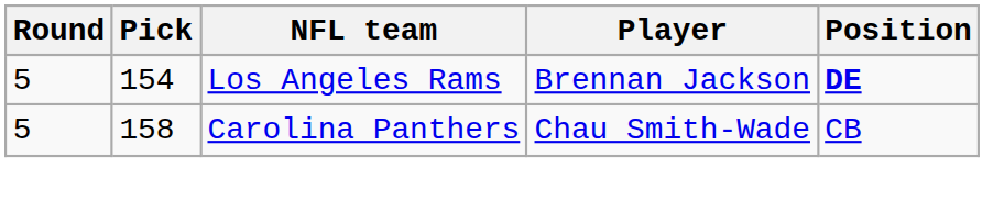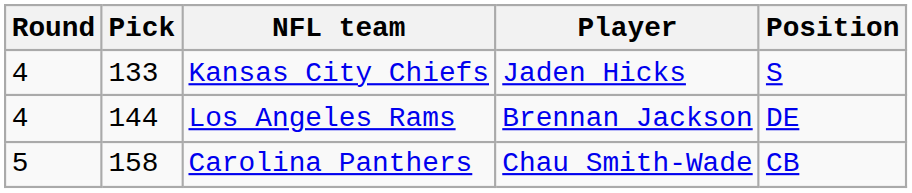+ row: 4 | 133 | Kansas City Chiefs | Jaden Hicks | S
Los Angeles Rams | Round: 5 -> 4
Los Angeles Rams | Pick: 154 -> 144
Los Angeles Rams | Position: bold -> normal
